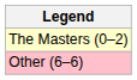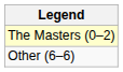row 3 | column 1: pink background -> no background
